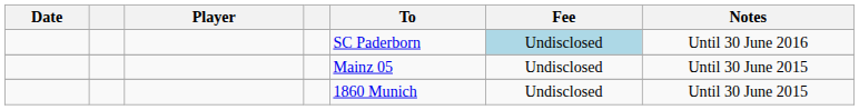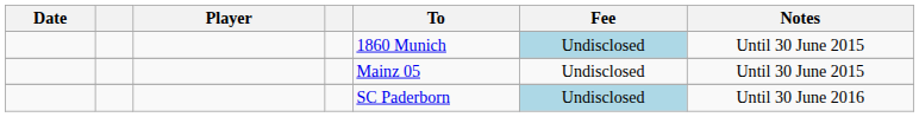row 2 | To: SC Paderborn -> 1860 Munich
row 2 | Notes: Until 30 June 2016 -> Until 30 June 2015
row 4 | To: 1860 Munich -> SC Paderborn
row 4 | Fee: no background -> lightblue background
row 4 | Notes: Until 30 June 2015 -> Until 30 June 2016
